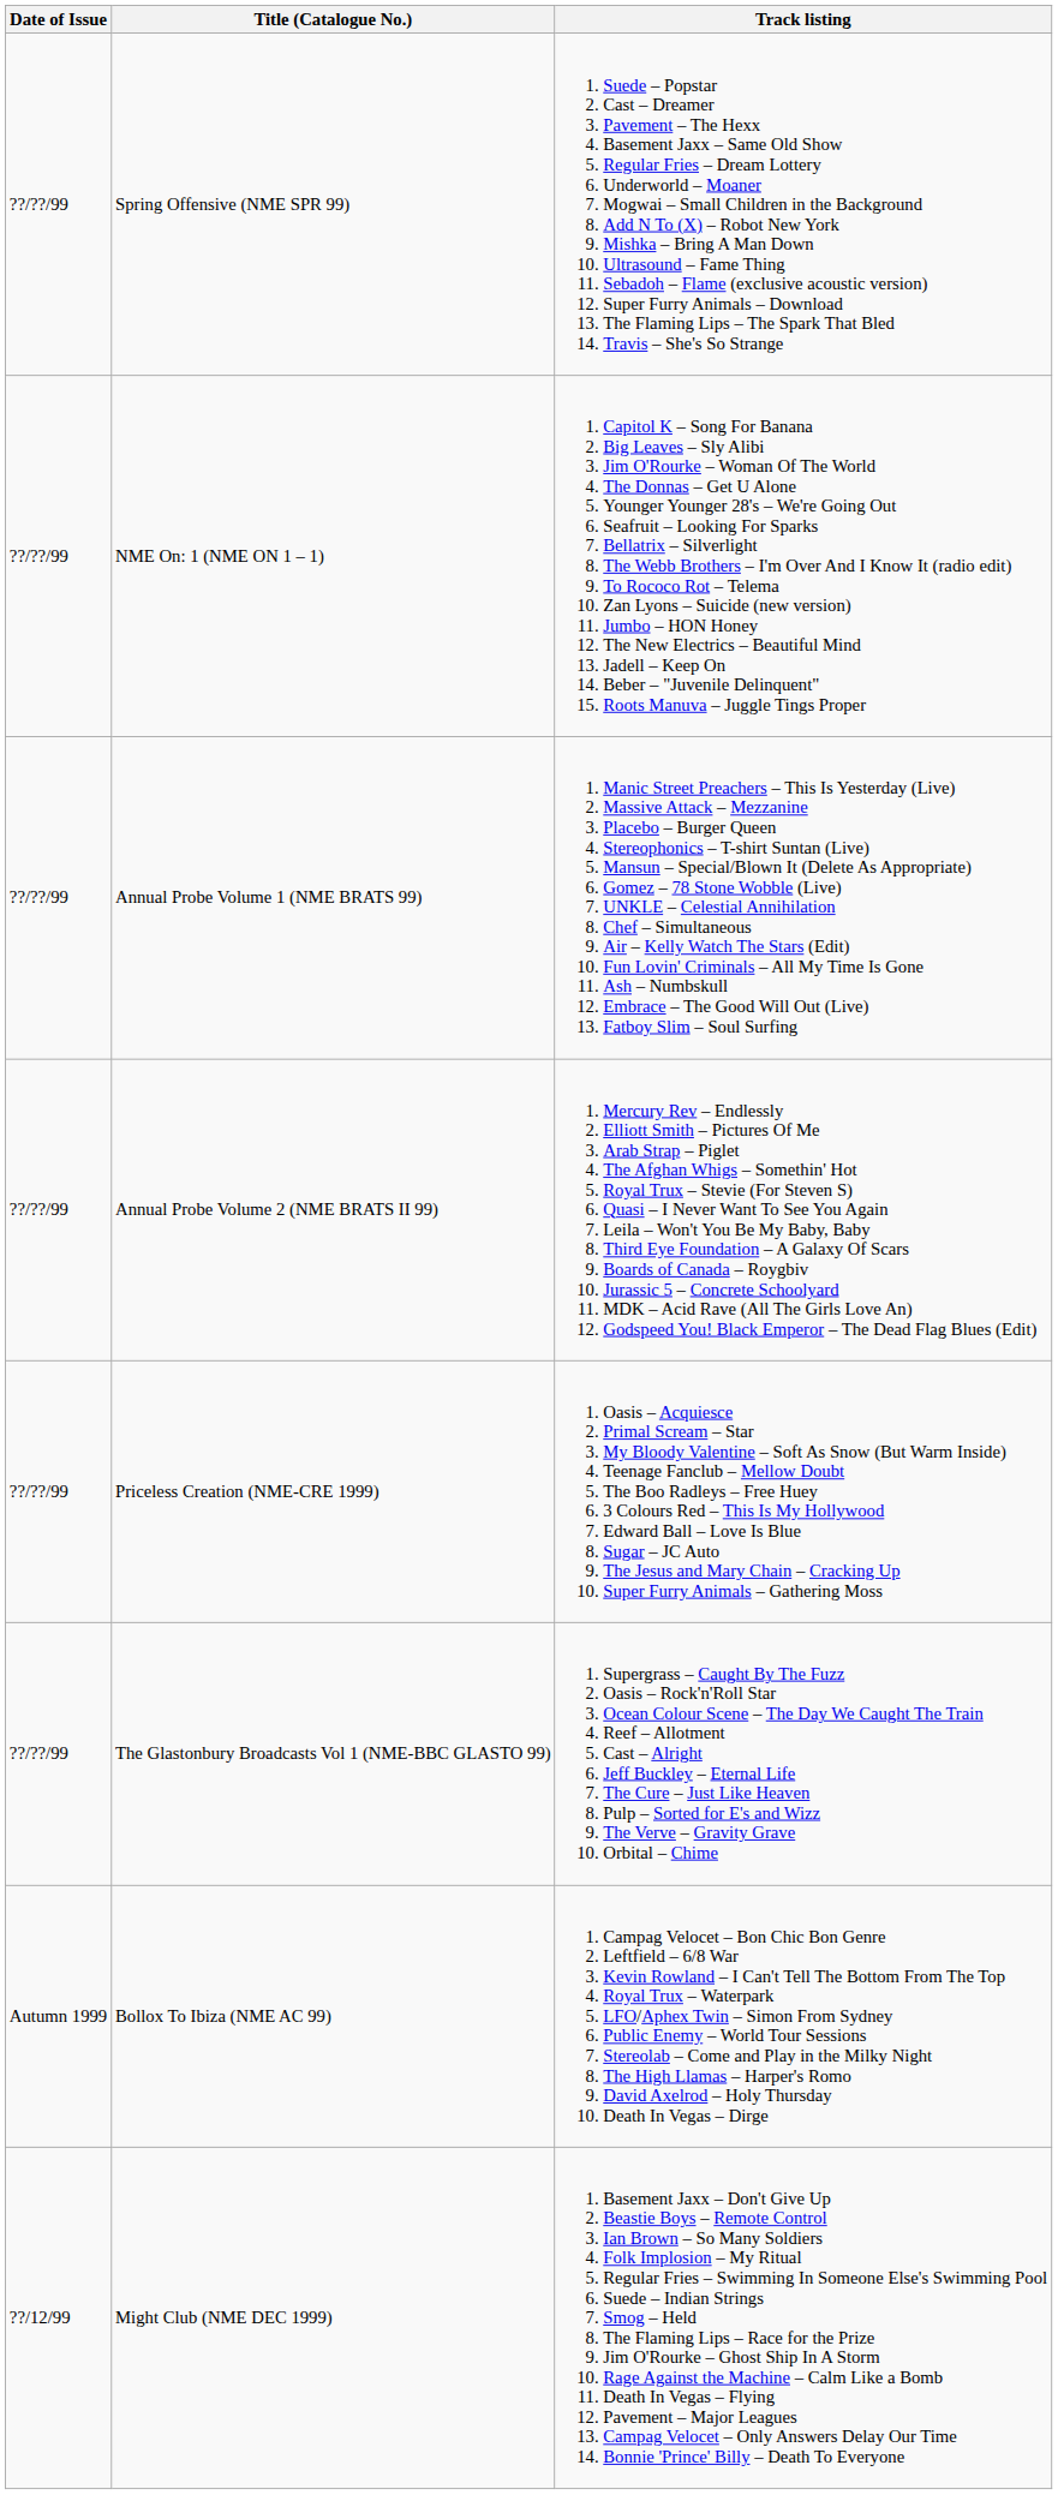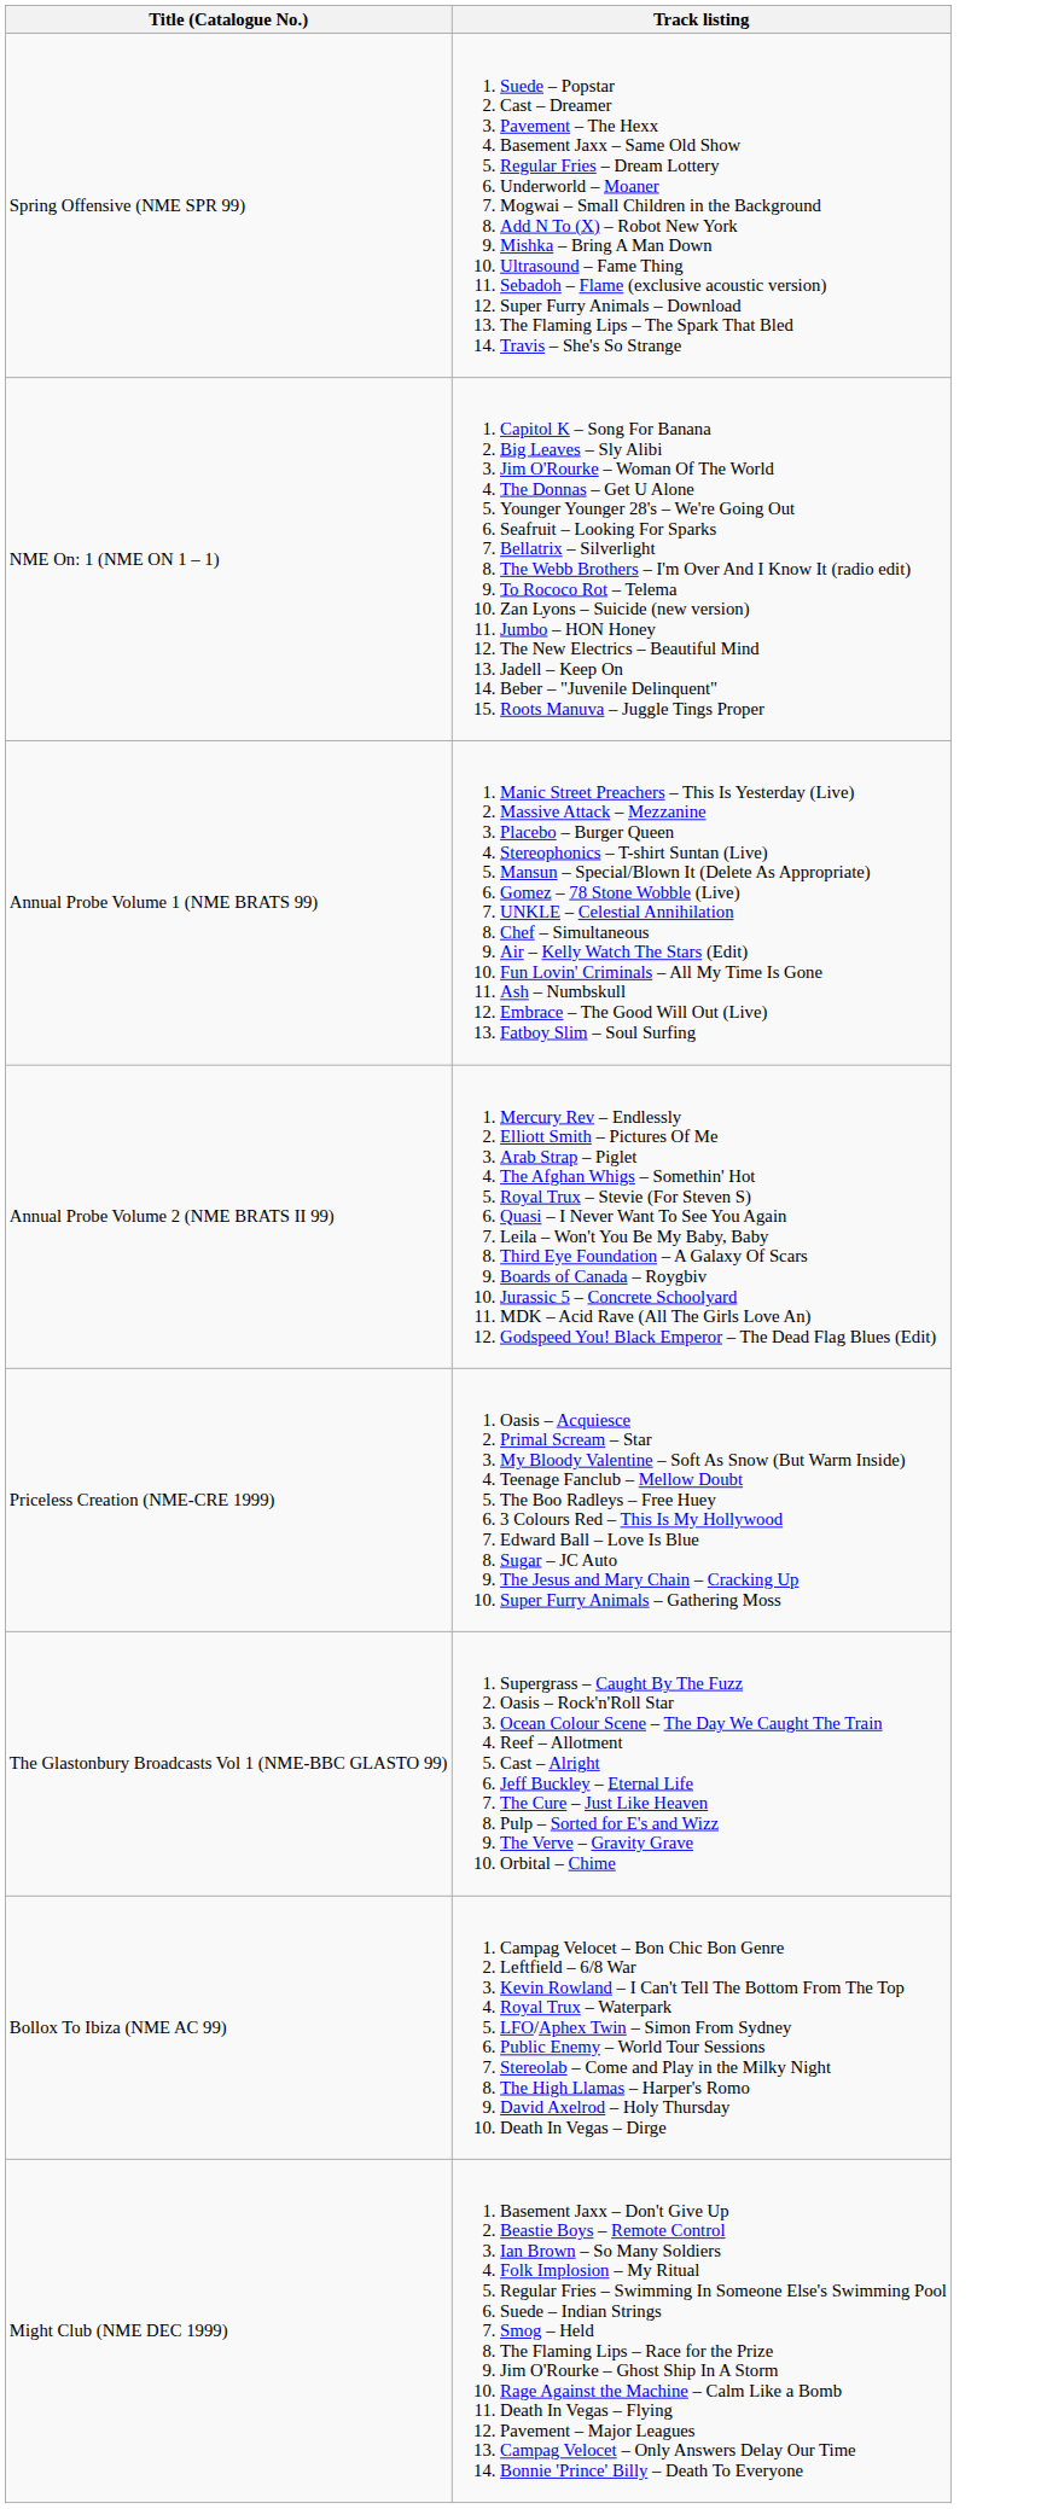- column: Date of Issue | ??/??/99 | ??/??/99 | ??/??/99 | ??/??/99 | ??/??/99 | ??/??/99 | Autumn 1999 | ??/12/99
